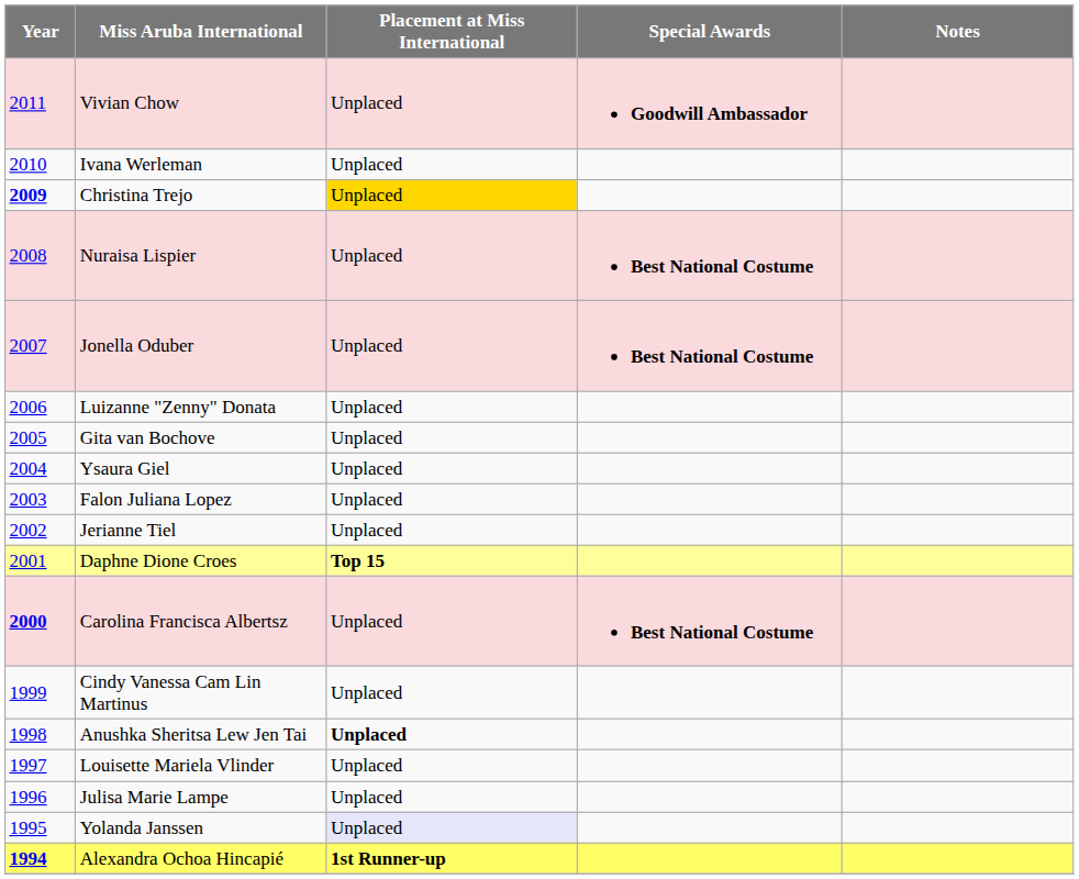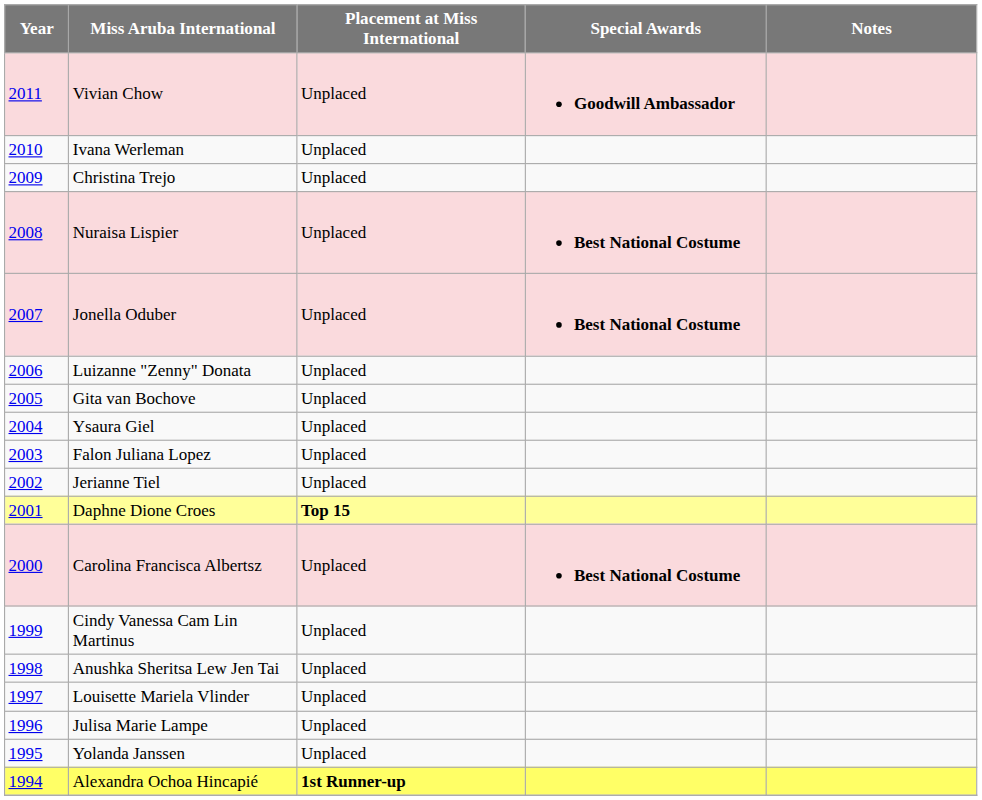Christina Trejo | Year: bold -> normal
Christina Trejo | Placement at Miss International: gold background -> no background
Carolina Francisca Albertsz | Year: bold -> normal
Anushka Sheritsa Lew Jen Tai | Placement at Miss International: bold -> normal
Yolanda Janssen | Placement at Miss International: lavender background -> no background
Alexandra Ochoa Hincapié | Year: bold -> normal
